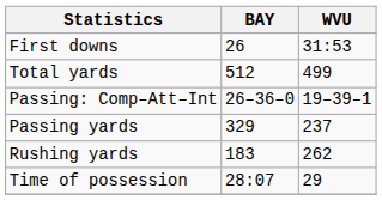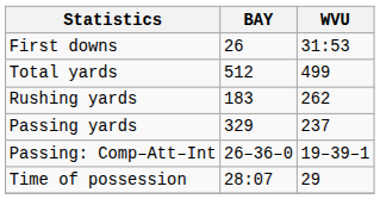rows swapped: Rushing yards <-> Passing: Comp–Att–Int
